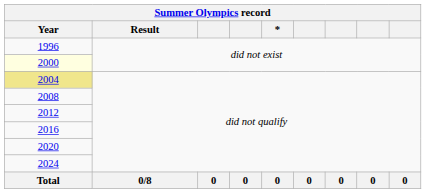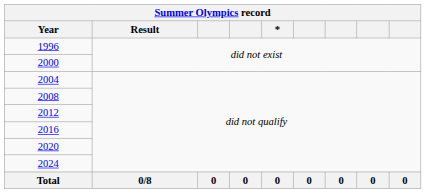2000 | Year: lightyellow background -> no background
2004 | Year: khaki background -> no background
